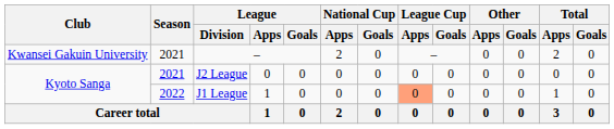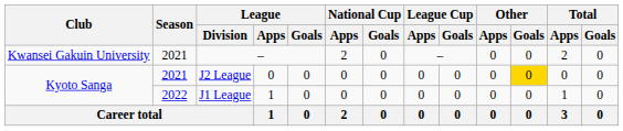J2 League | Other / Goals: no background -> gold background
J1 League | League Cup / Apps: lightsalmon background -> no background
